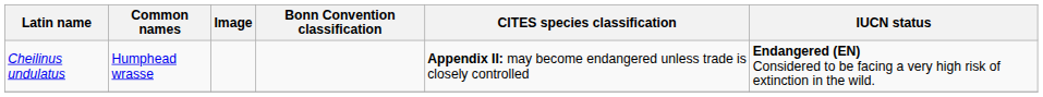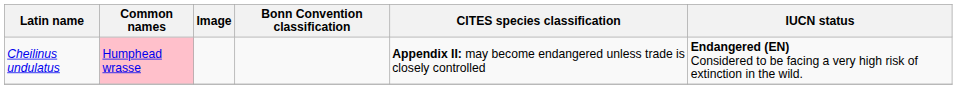Cheilinus undulatus | Common names: no background -> pink background
